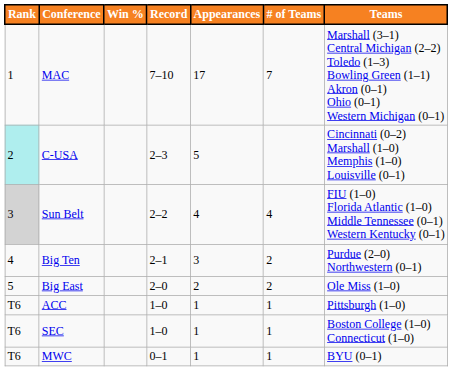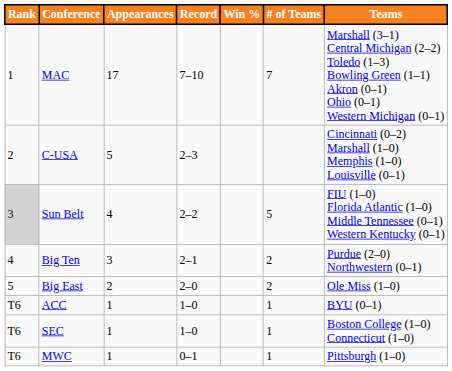columns swapped: Appearances <-> Win %
C-USA | Rank: paleturquoise background -> no background
Sun Belt | # of Teams: 4 -> 5
ACC | Teams: Pittsburgh (1–0) -> BYU (0–1)
MWC | Teams: BYU (0–1) -> Pittsburgh (1–0)
